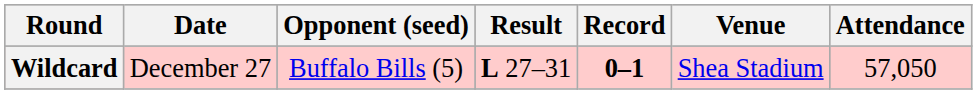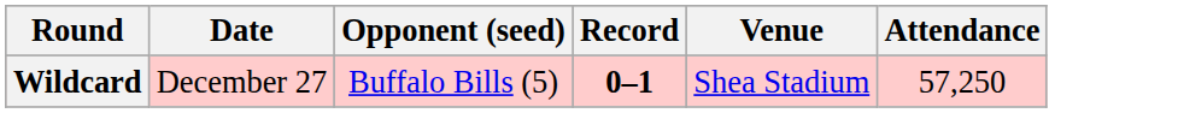- column: Result | L 27–31
Wildcard | Attendance: 57,050 -> 57,250
